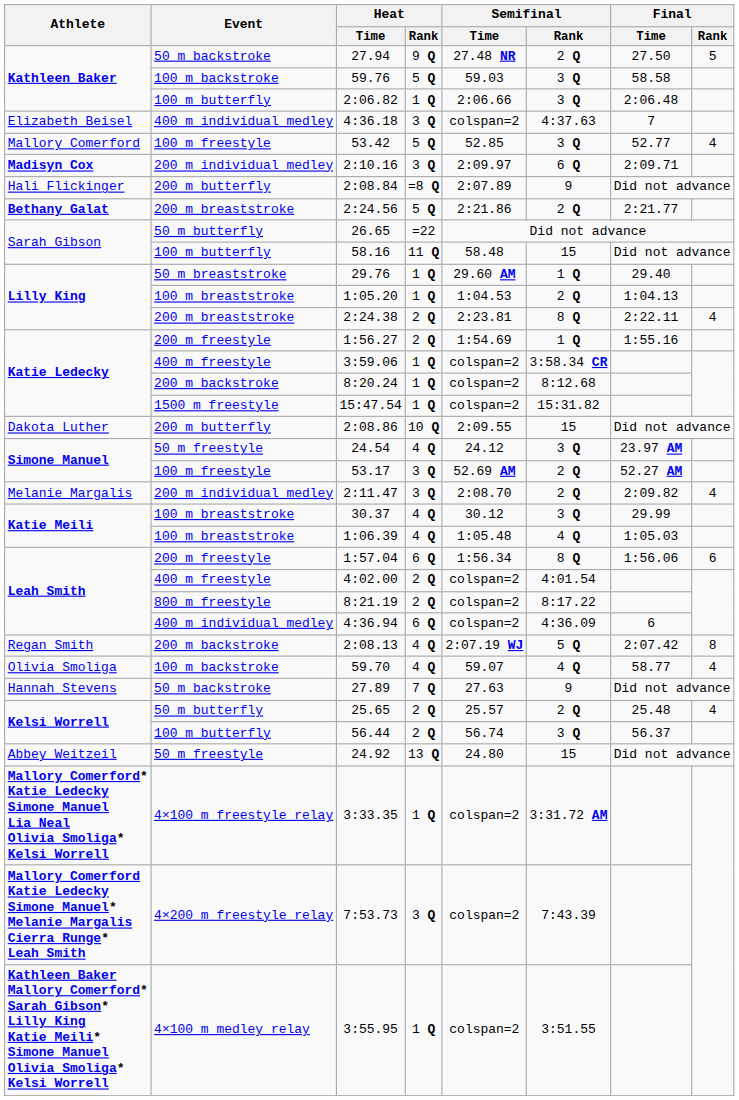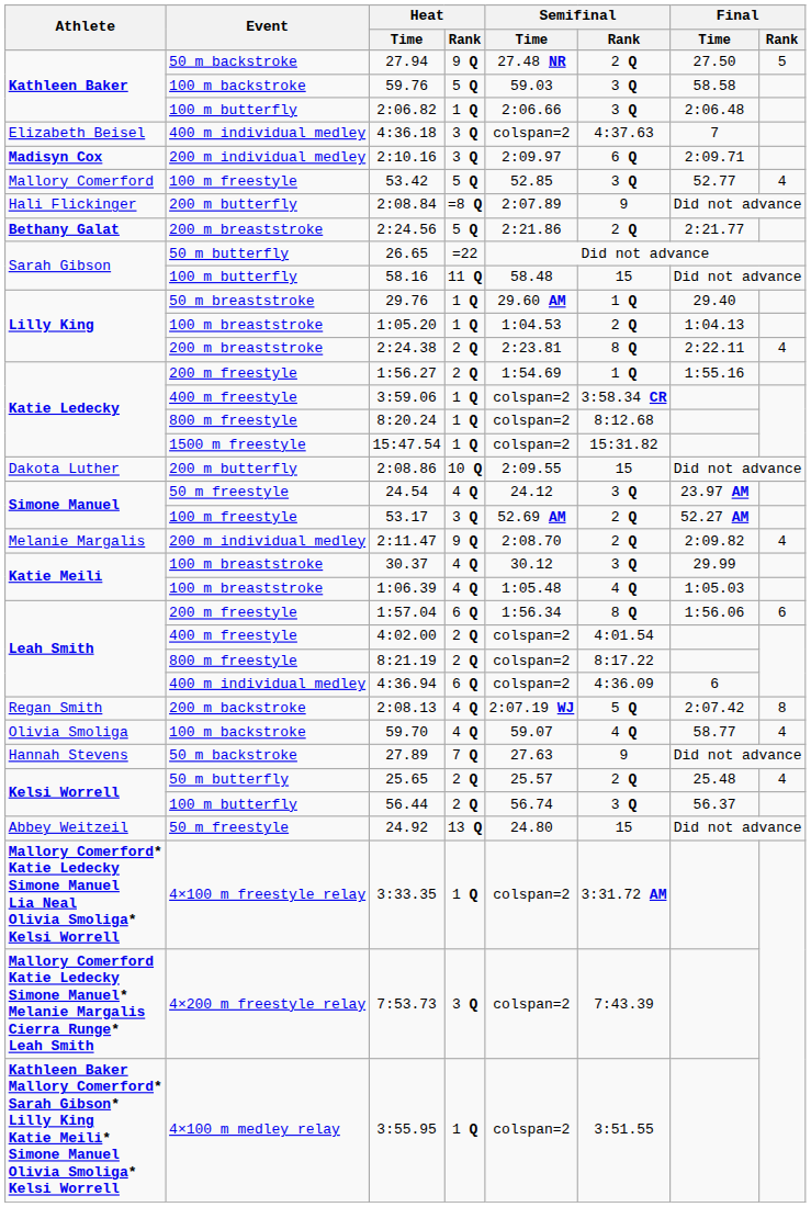rows swapped: 53.42 <-> 2:10.16
8:20.24 | Event: 200 m backstroke -> 800 m freestyle
2:11.47 | Heat / Rank: 3 Q -> 9 Q
